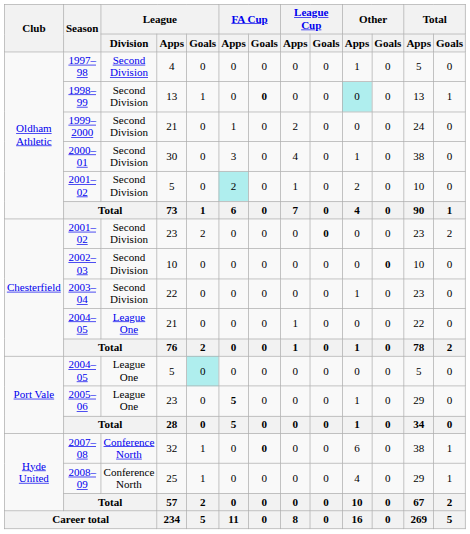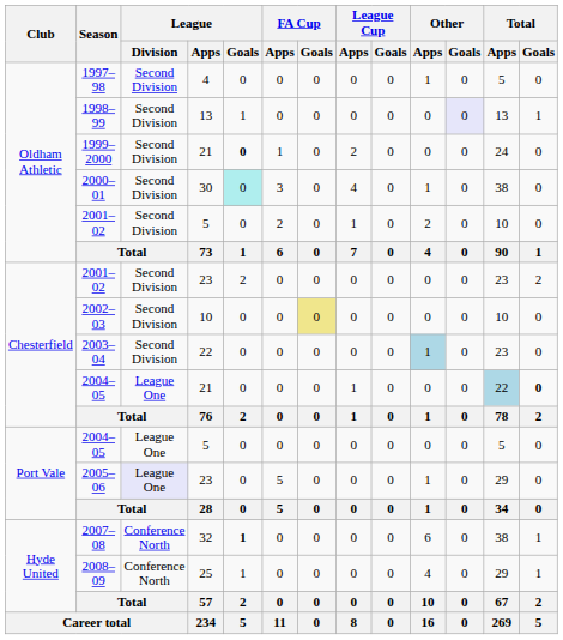1998–99 | FA Cup / Goals: bold -> normal
1998–99 | Other / Apps: paleturquoise background -> no background
1998–99 | Other / Goals: no background -> lavender background
1999–2000 | League / Goals: normal -> bold
2000–01 | League / Goals: no background -> paleturquoise background
2001–02 / 5 | FA Cup / Apps: paleturquoise background -> no background
2001–02 / 23 | League Cup / Goals: bold -> normal
2002–03 | FA Cup / Goals: no background -> khaki background
2002–03 | Other / Goals: bold -> normal
2003–04 | Other / Apps: no background -> lightblue background
2004–05 / 21 | Total / Apps: no background -> lightblue background
2004–05 / 21 | Total / Goals: normal -> bold
2004–05 / 5 | League / Goals: paleturquoise background -> no background
2005–06 | League / Division: no background -> lavender background
2005–06 | FA Cup / Apps: bold -> normal
2007–08 | League / Goals: normal -> bold
2007–08 | FA Cup / Goals: bold -> normal
